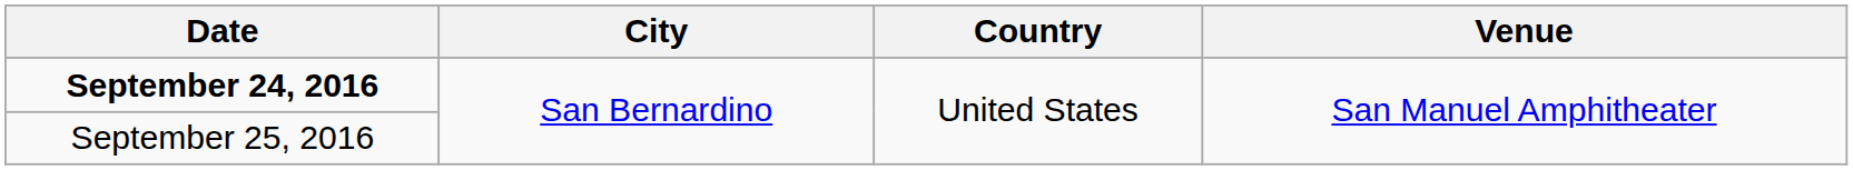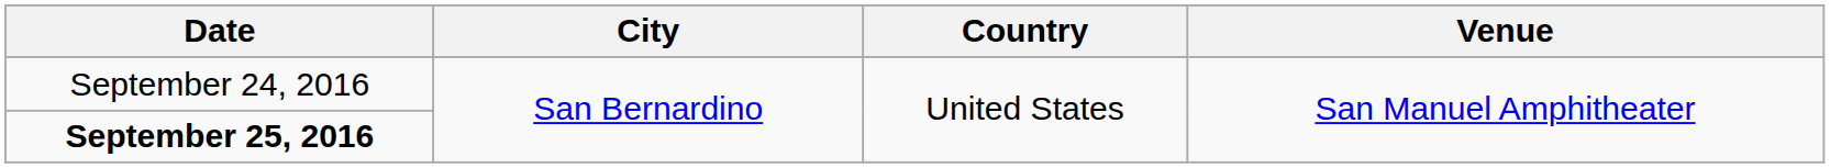September 24, 2016 | Date: bold -> normal
September 25, 2016 | Date: normal -> bold
